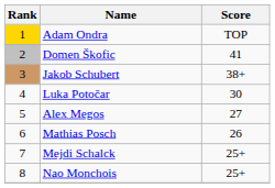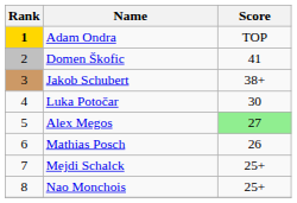Adam Ondra | Rank: normal -> bold
Alex Megos | Score: no background -> lightgreen background
